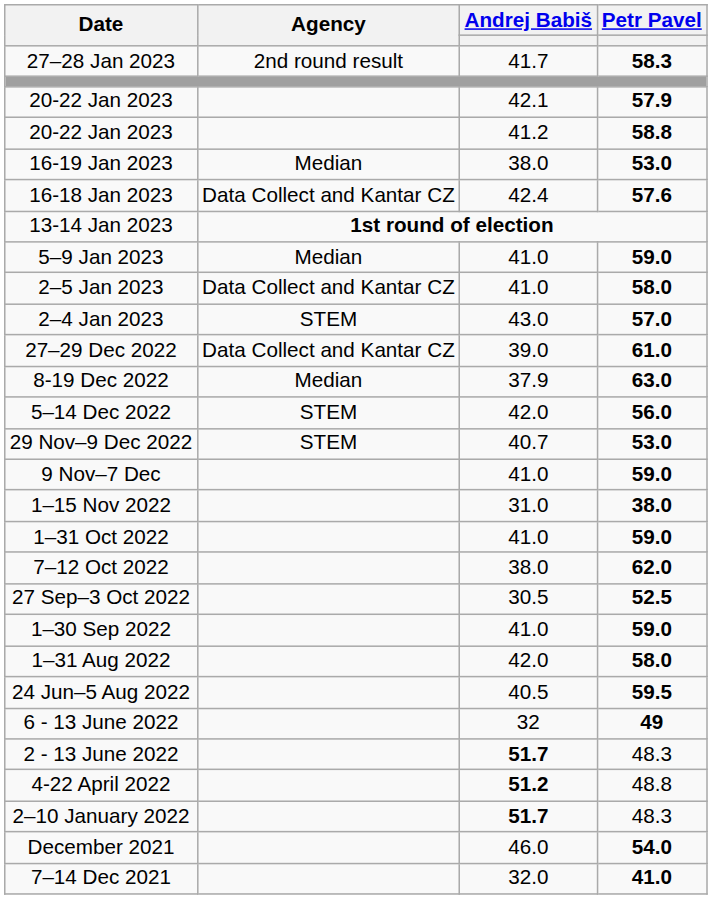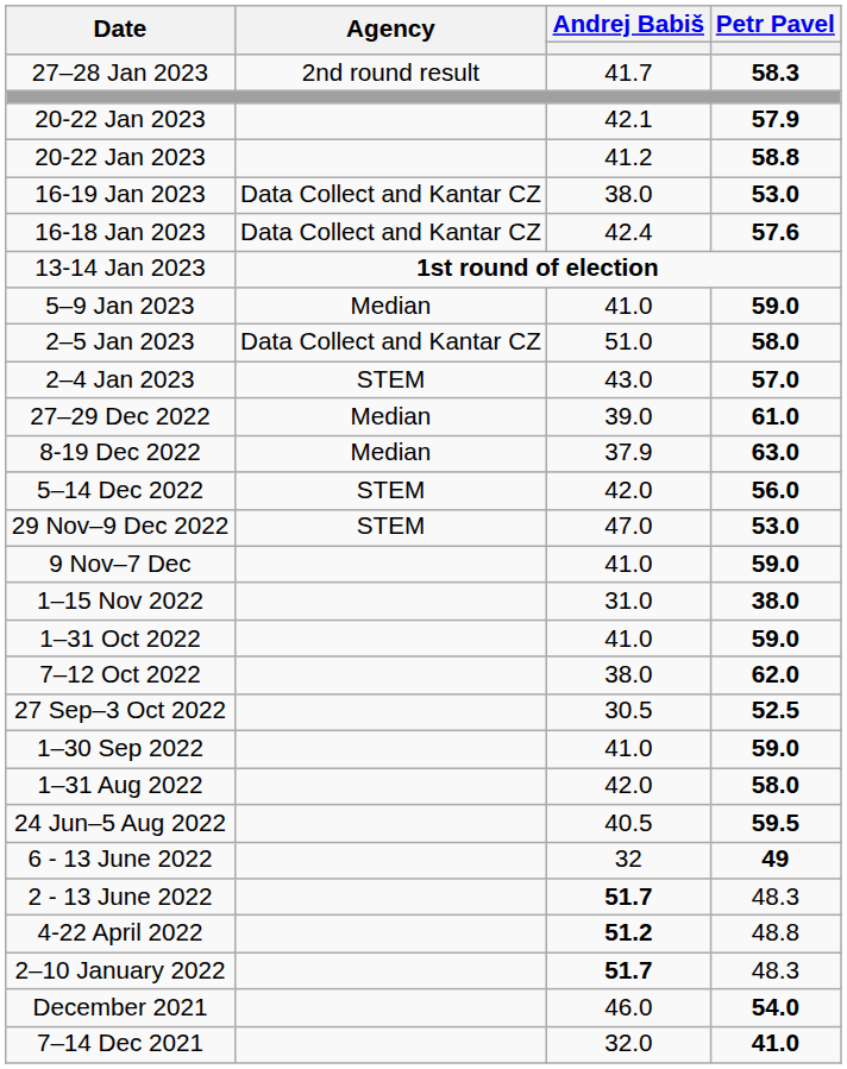16-19 Jan 2023 | Agency: Median -> Data Collect and Kantar CZ
2–5 Jan 2023 | Andrej Babiš: 41.0 -> 51.0
27–29 Dec 2022 | Agency: Data Collect and Kantar CZ -> Median
29 Nov–9 Dec 2022 | Andrej Babiš: 40.7 -> 47.0
